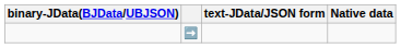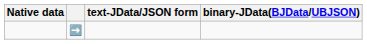columns swapped: Native data <-> binary-JData(BJData/UBJSON)
